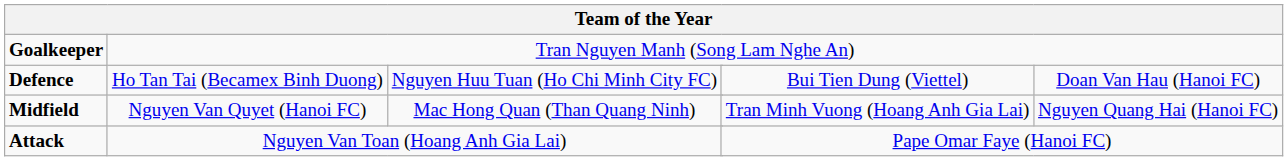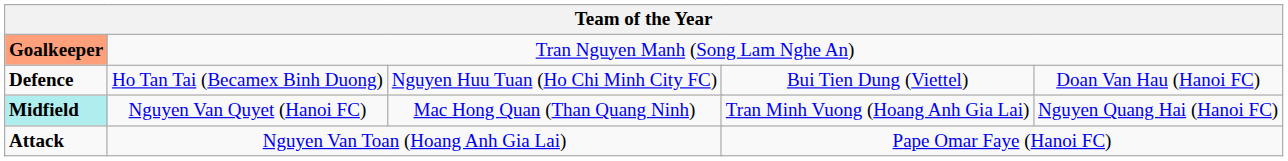Goalkeeper | column 1: no background -> lightsalmon background
Midfield | column 1: no background -> paleturquoise background
